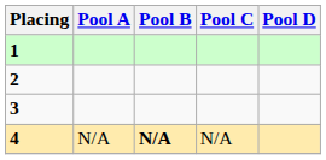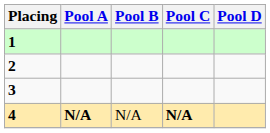4 | Pool A: normal -> bold
4 | Pool B: bold -> normal
4 | Pool C: normal -> bold
